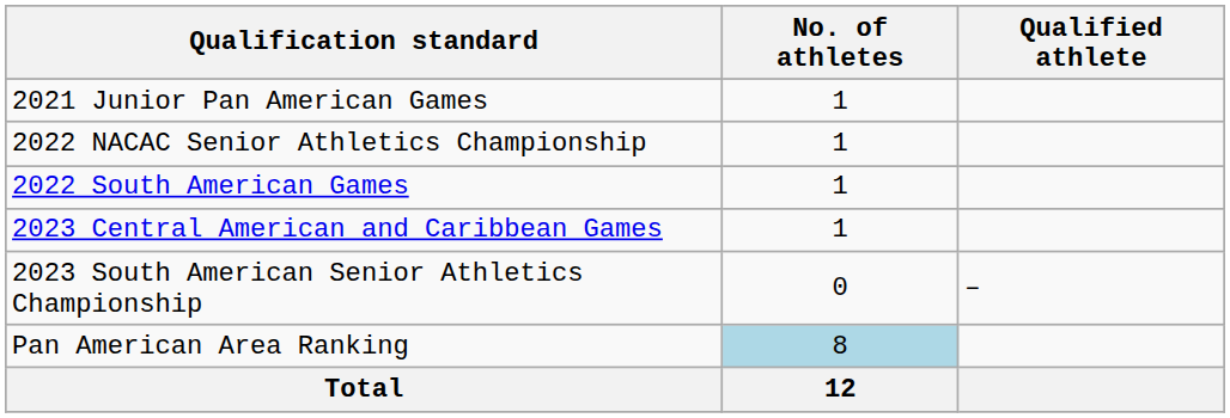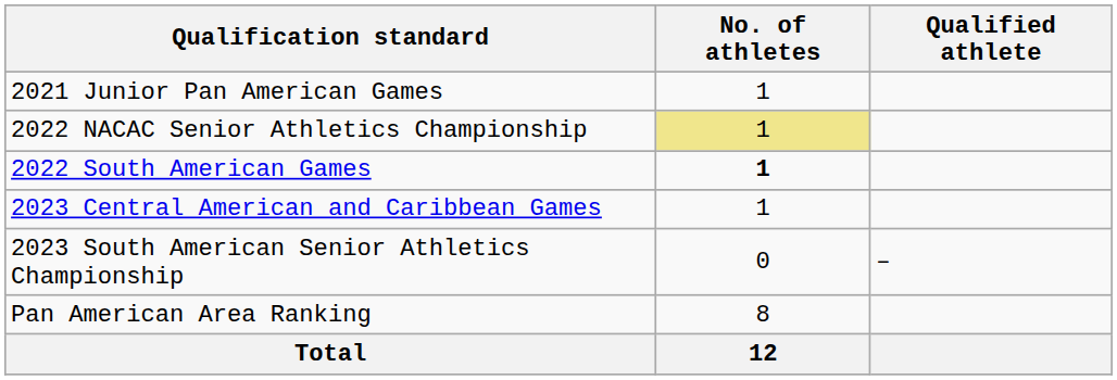2022 NACAC Senior Athletics Championship | No. of athletes: no background -> khaki background
2022 South American Games | No. of athletes: normal -> bold
Pan American Area Ranking | No. of athletes: lightblue background -> no background
